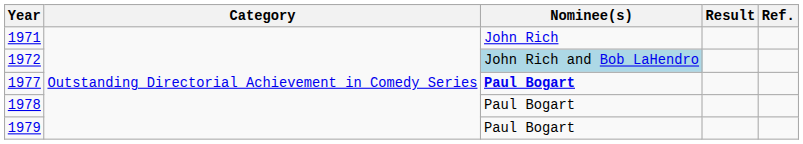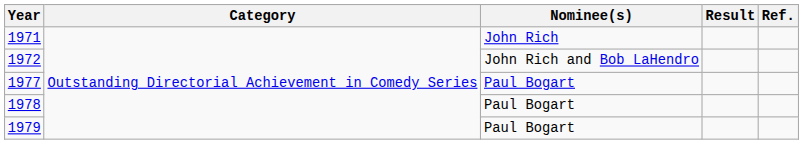1972 | Nominee(s): lightblue background -> no background
1977 | Nominee(s): bold -> normal
